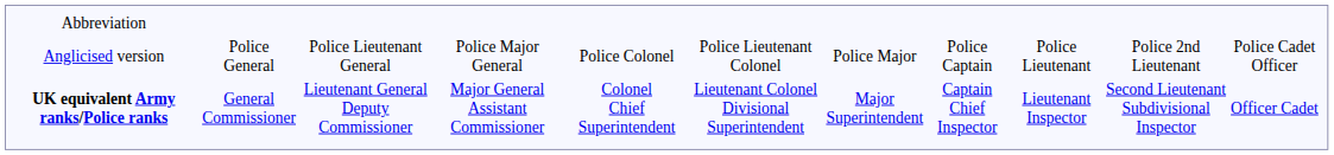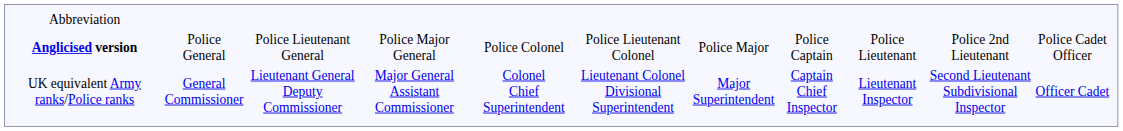Anglicised version | column 1: normal -> bold
UK equivalent Army ranks/Police ranks | column 1: bold -> normal
